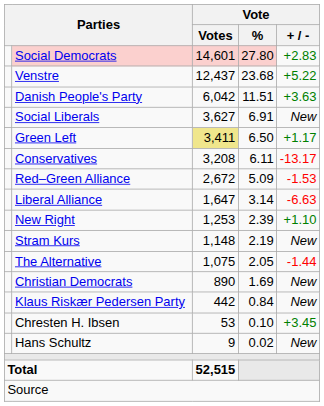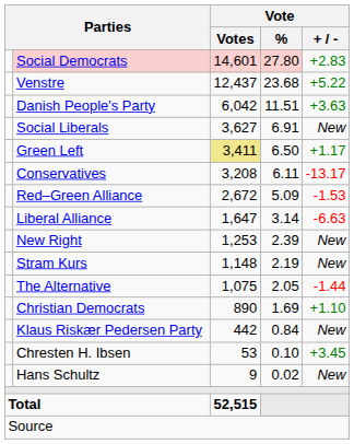New Right | Vote / + / -: +1.10 -> New
Christian Democrats | Vote / + / -: New -> +1.10
